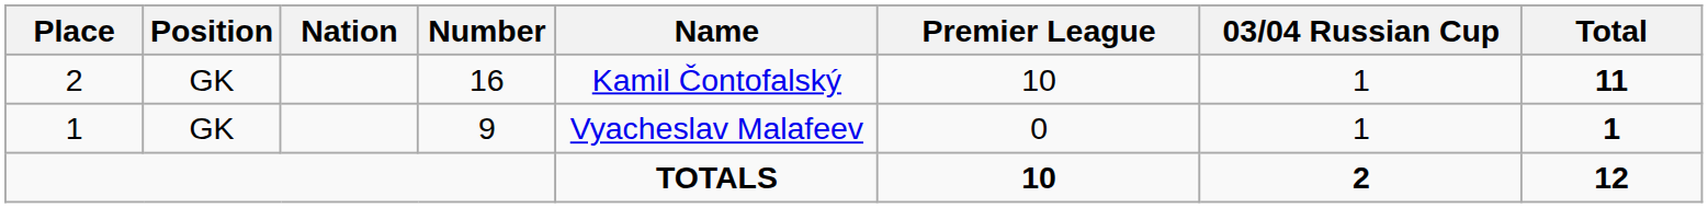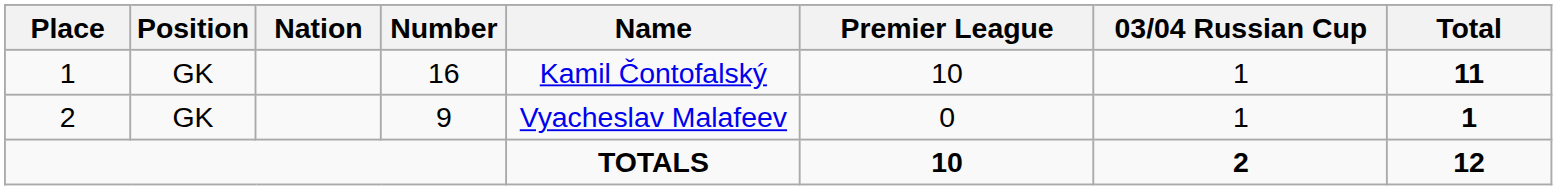row 2 | Place: 2 -> 1
row 3 | Place: 1 -> 2
